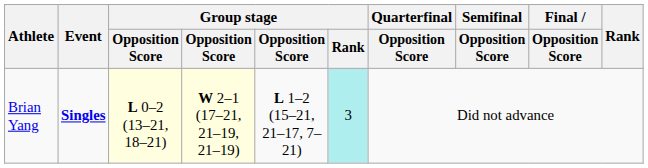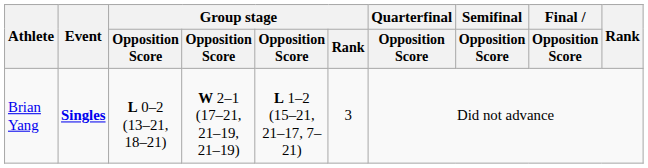Brian Yang | column 3: lightyellow background -> no background
Brian Yang | column 4: lightyellow background -> no background
Brian Yang | Group stage / Rank: paleturquoise background -> no background
